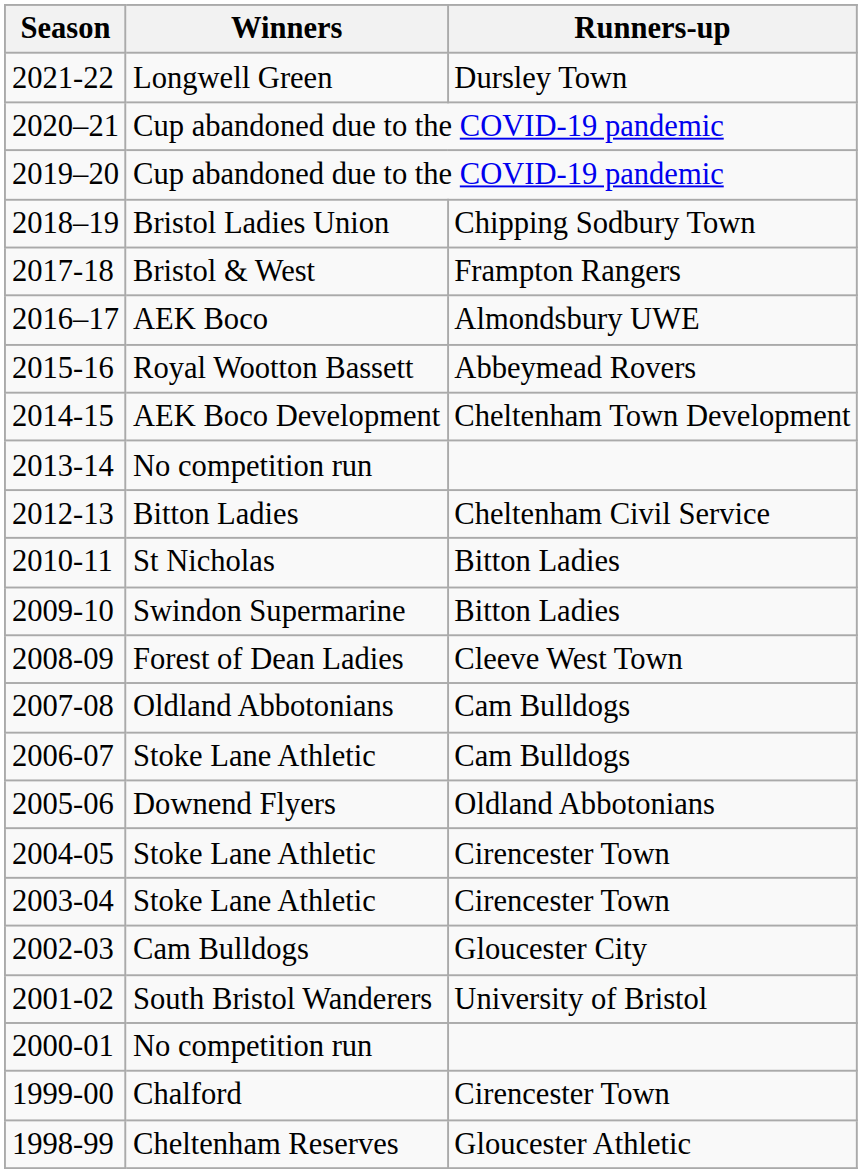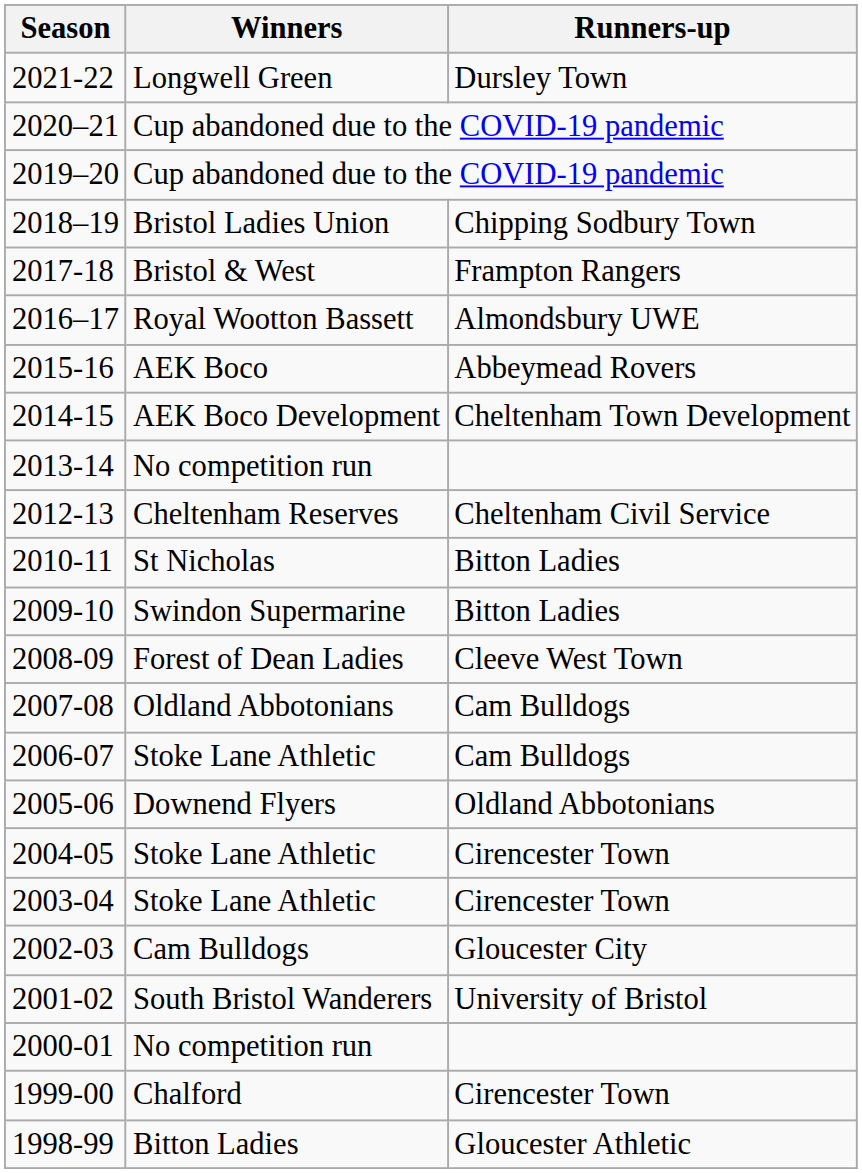2016–17 | Winners: AEK Boco -> Royal Wootton Bassett
2015-16 | Winners: Royal Wootton Bassett -> AEK Boco
2012-13 | Winners: Bitton Ladies -> Cheltenham Reserves
1998-99 | Winners: Cheltenham Reserves -> Bitton Ladies
